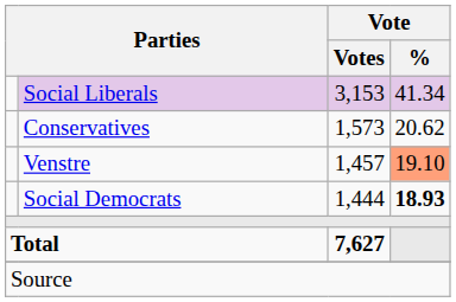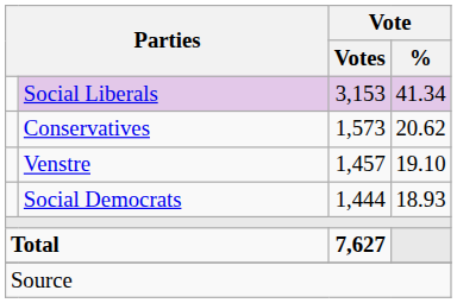Venstre | Vote / %: lightsalmon background -> no background
Social Democrats | Vote / %: bold -> normal
